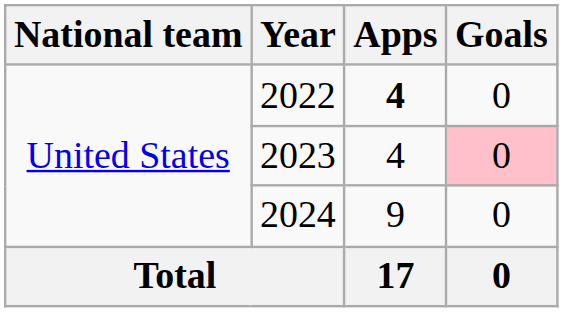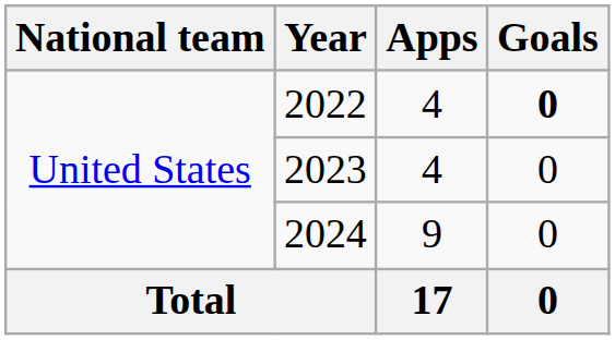2022 | Apps: bold -> normal
2022 | Goals: normal -> bold
2023 | Goals: pink background -> no background
